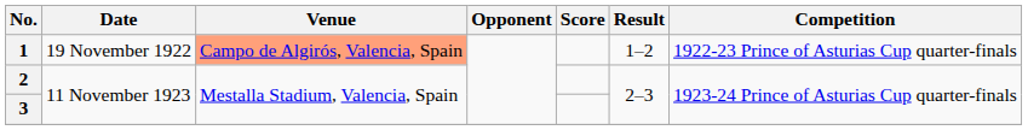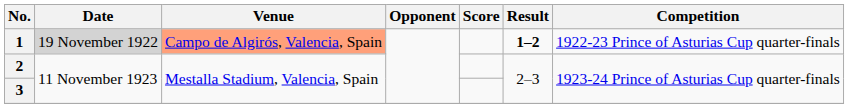1 | Date: no background -> lightgrey background
1 | Result: normal -> bold
